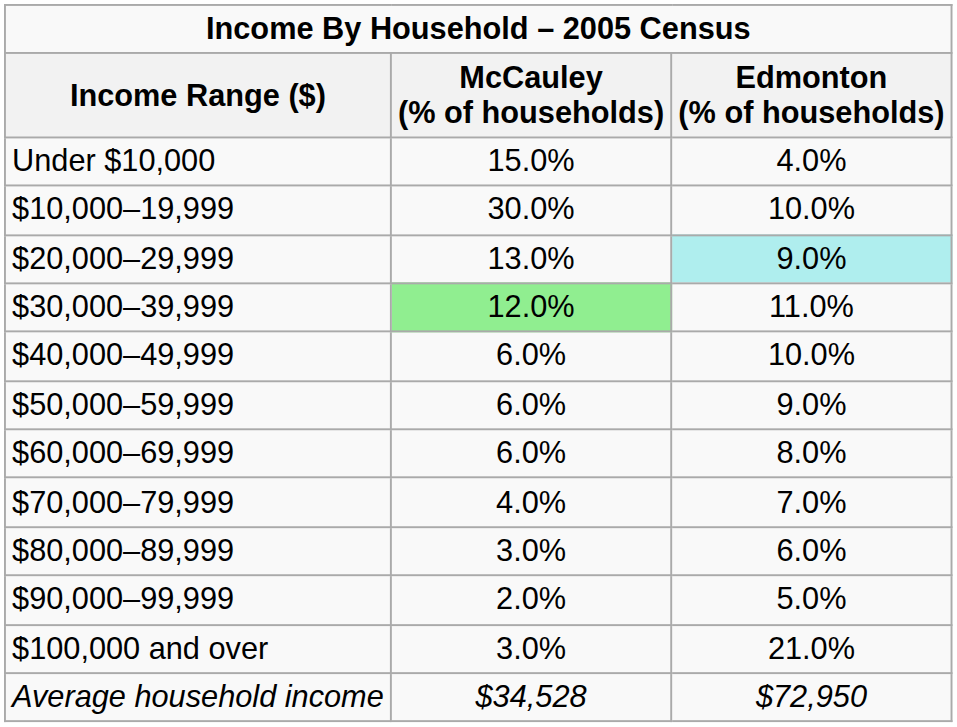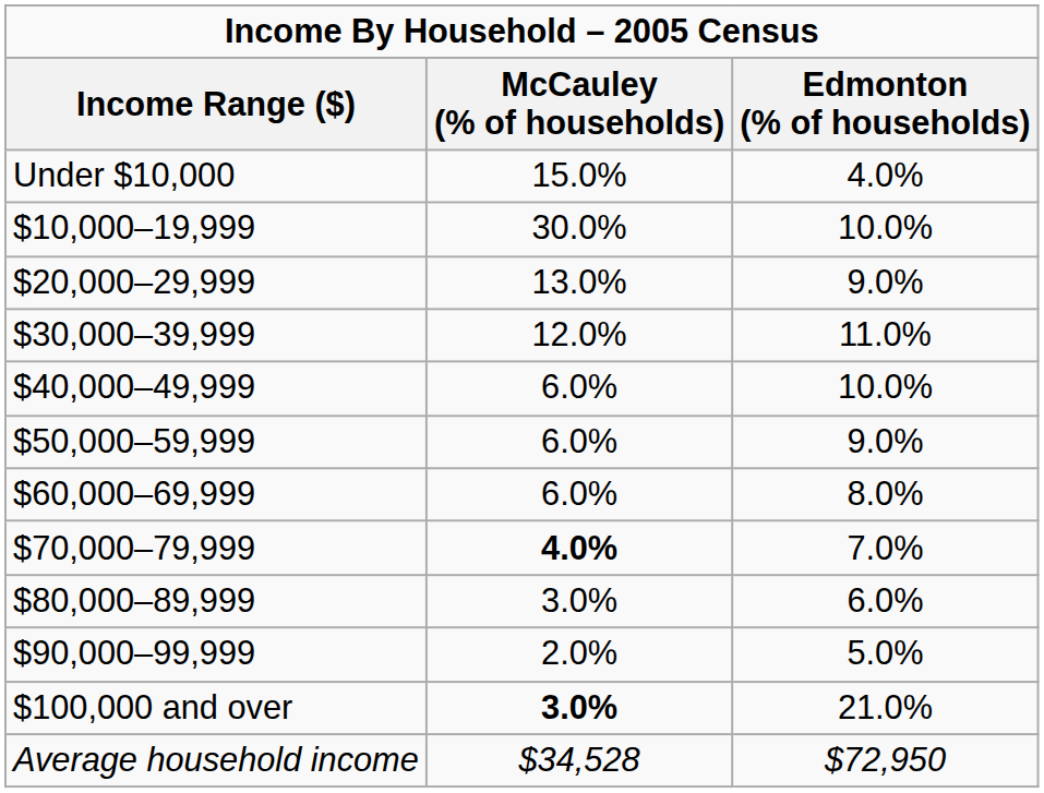$20,000–29,999 | Edmonton (% of households): paleturquoise background -> no background
$30,000–39,999 | McCauley (% of households): lightgreen background -> no background
$70,000–79,999 | McCauley (% of households): normal -> bold
$100,000 and over | McCauley (% of households): normal -> bold
